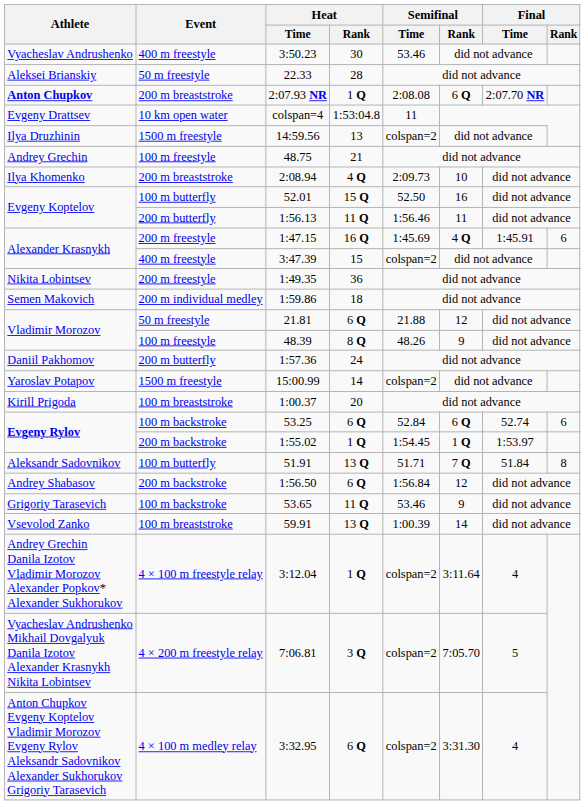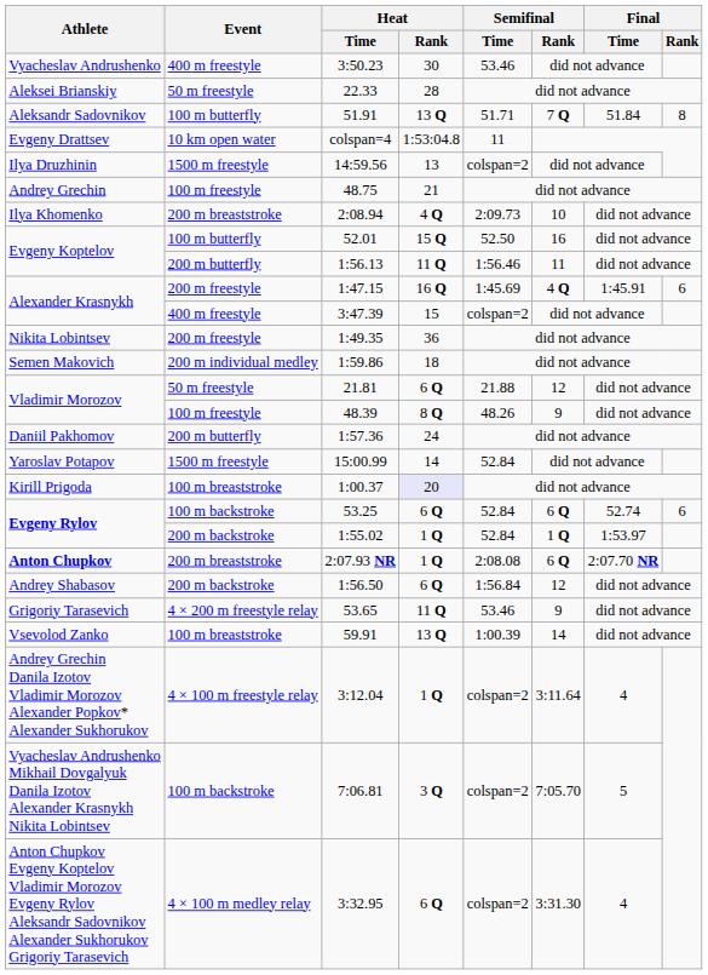rows swapped: 2:07.93 NR <-> 51.91
15:00.99 | Semifinal / Time: colspan=2 -> 52.84
1:00.37 | Heat / Rank: no background -> lavender background
1:55.02 | Semifinal / Time: 1:54.45 -> 52.84
53.65 | Event: 100 m backstroke -> 4 × 200 m freestyle relay
7:06.81 | Event: 4 × 200 m freestyle relay -> 100 m backstroke
